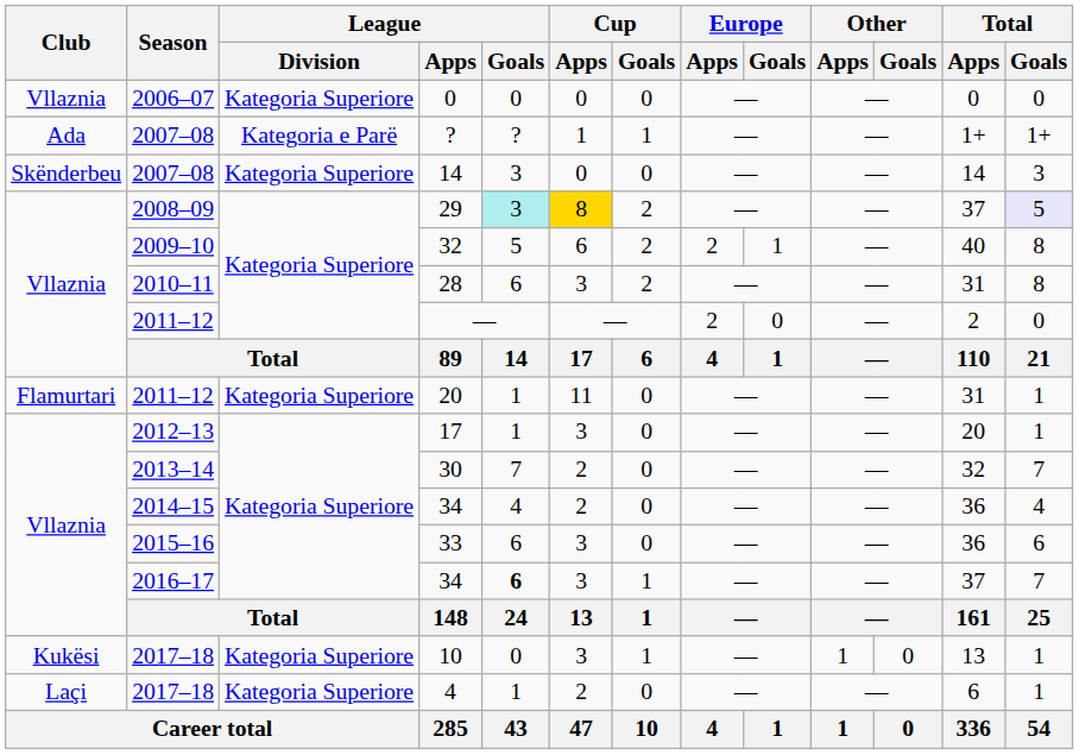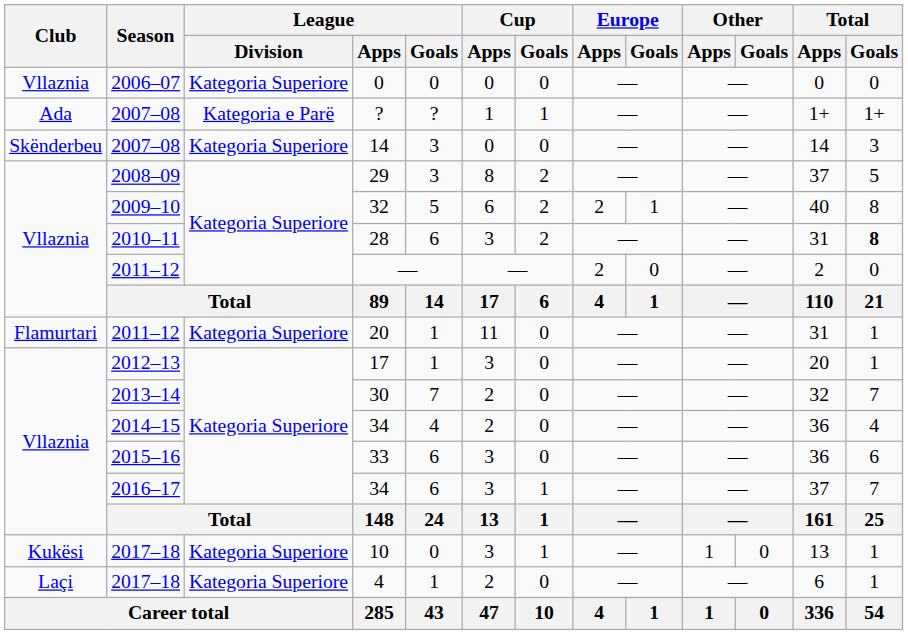29 | League / Goals: paleturquoise background -> no background
29 | Cup / Apps: gold background -> no background
29 | Total / Goals: lavender background -> no background
28 | Total / Goals: normal -> bold
2016–17 / 34 | League / Goals: bold -> normal
